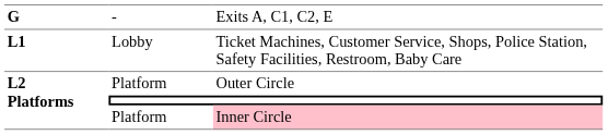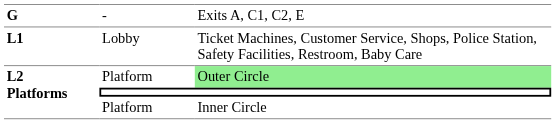Outer Circle | column 3: no background -> lightgreen background
Inner Circle | column 3: pink background -> no background
